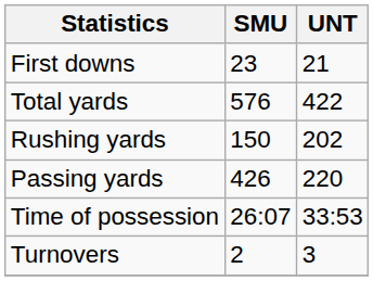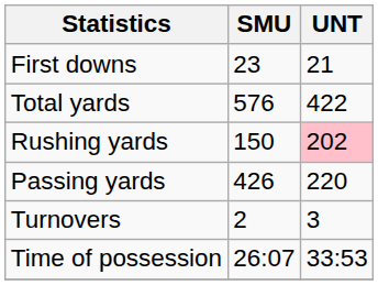Rushing yards | UNT: no background -> pink background
rows swapped: Turnovers <-> Time of possession
